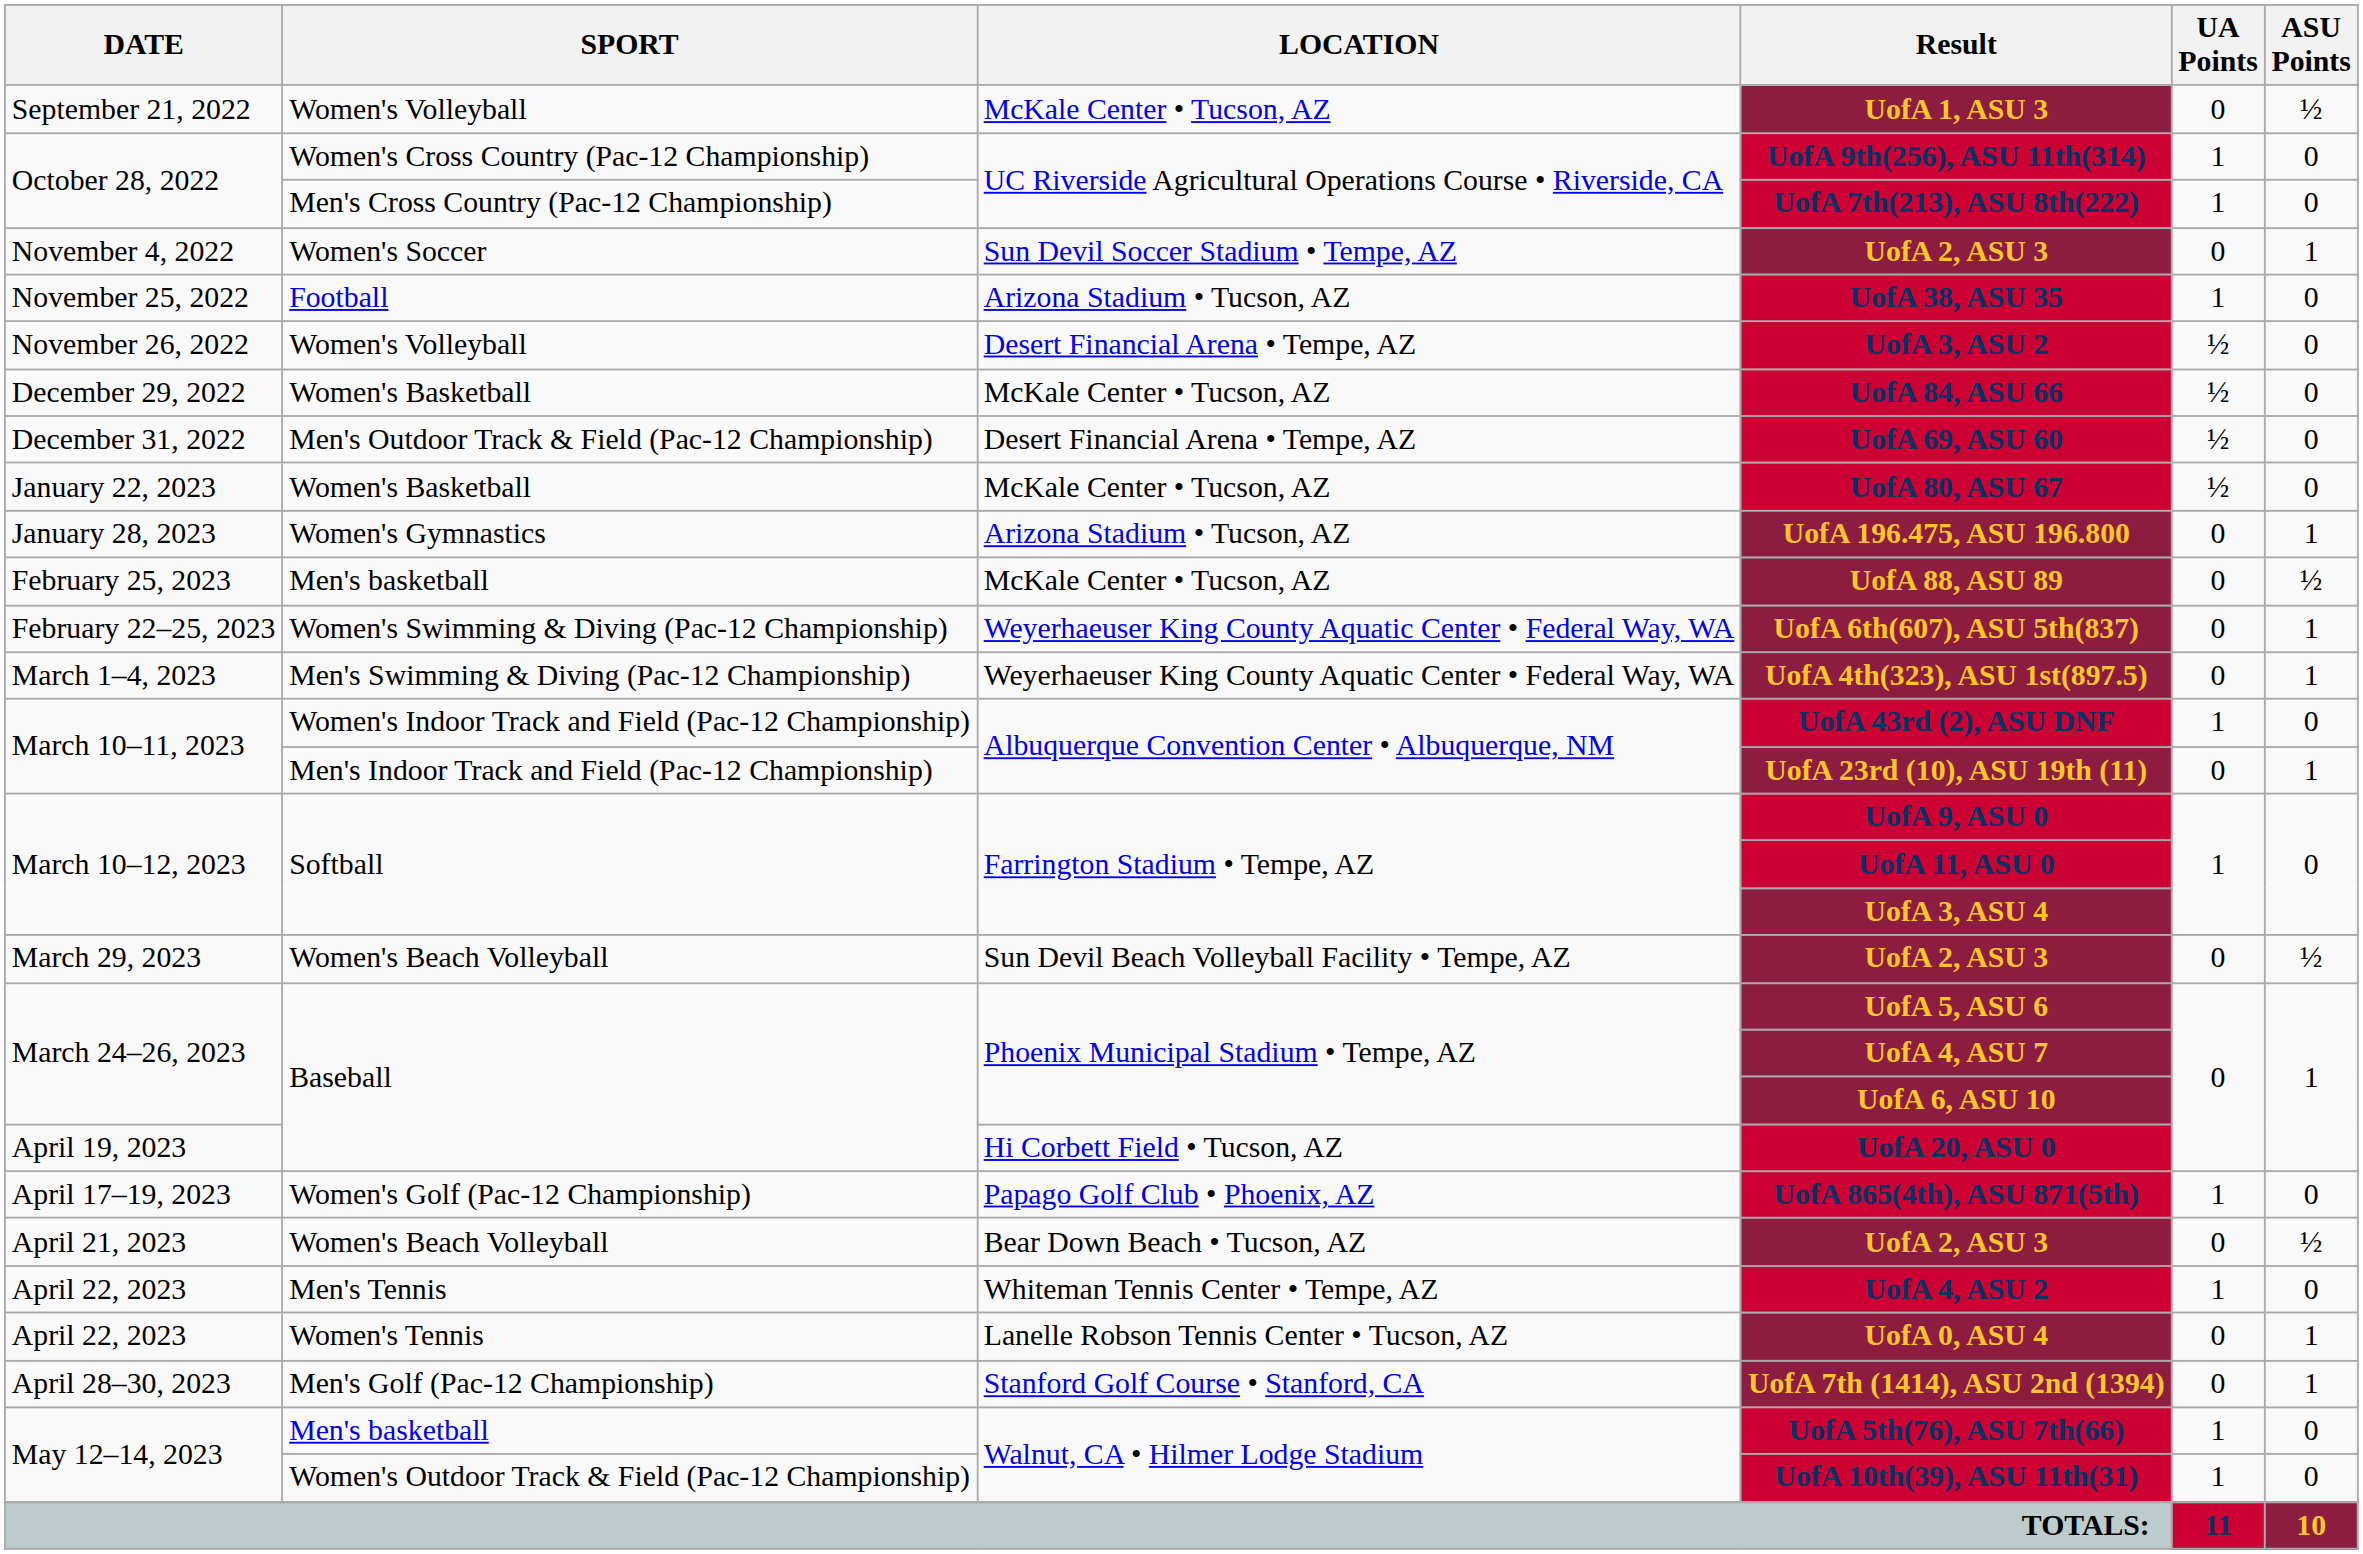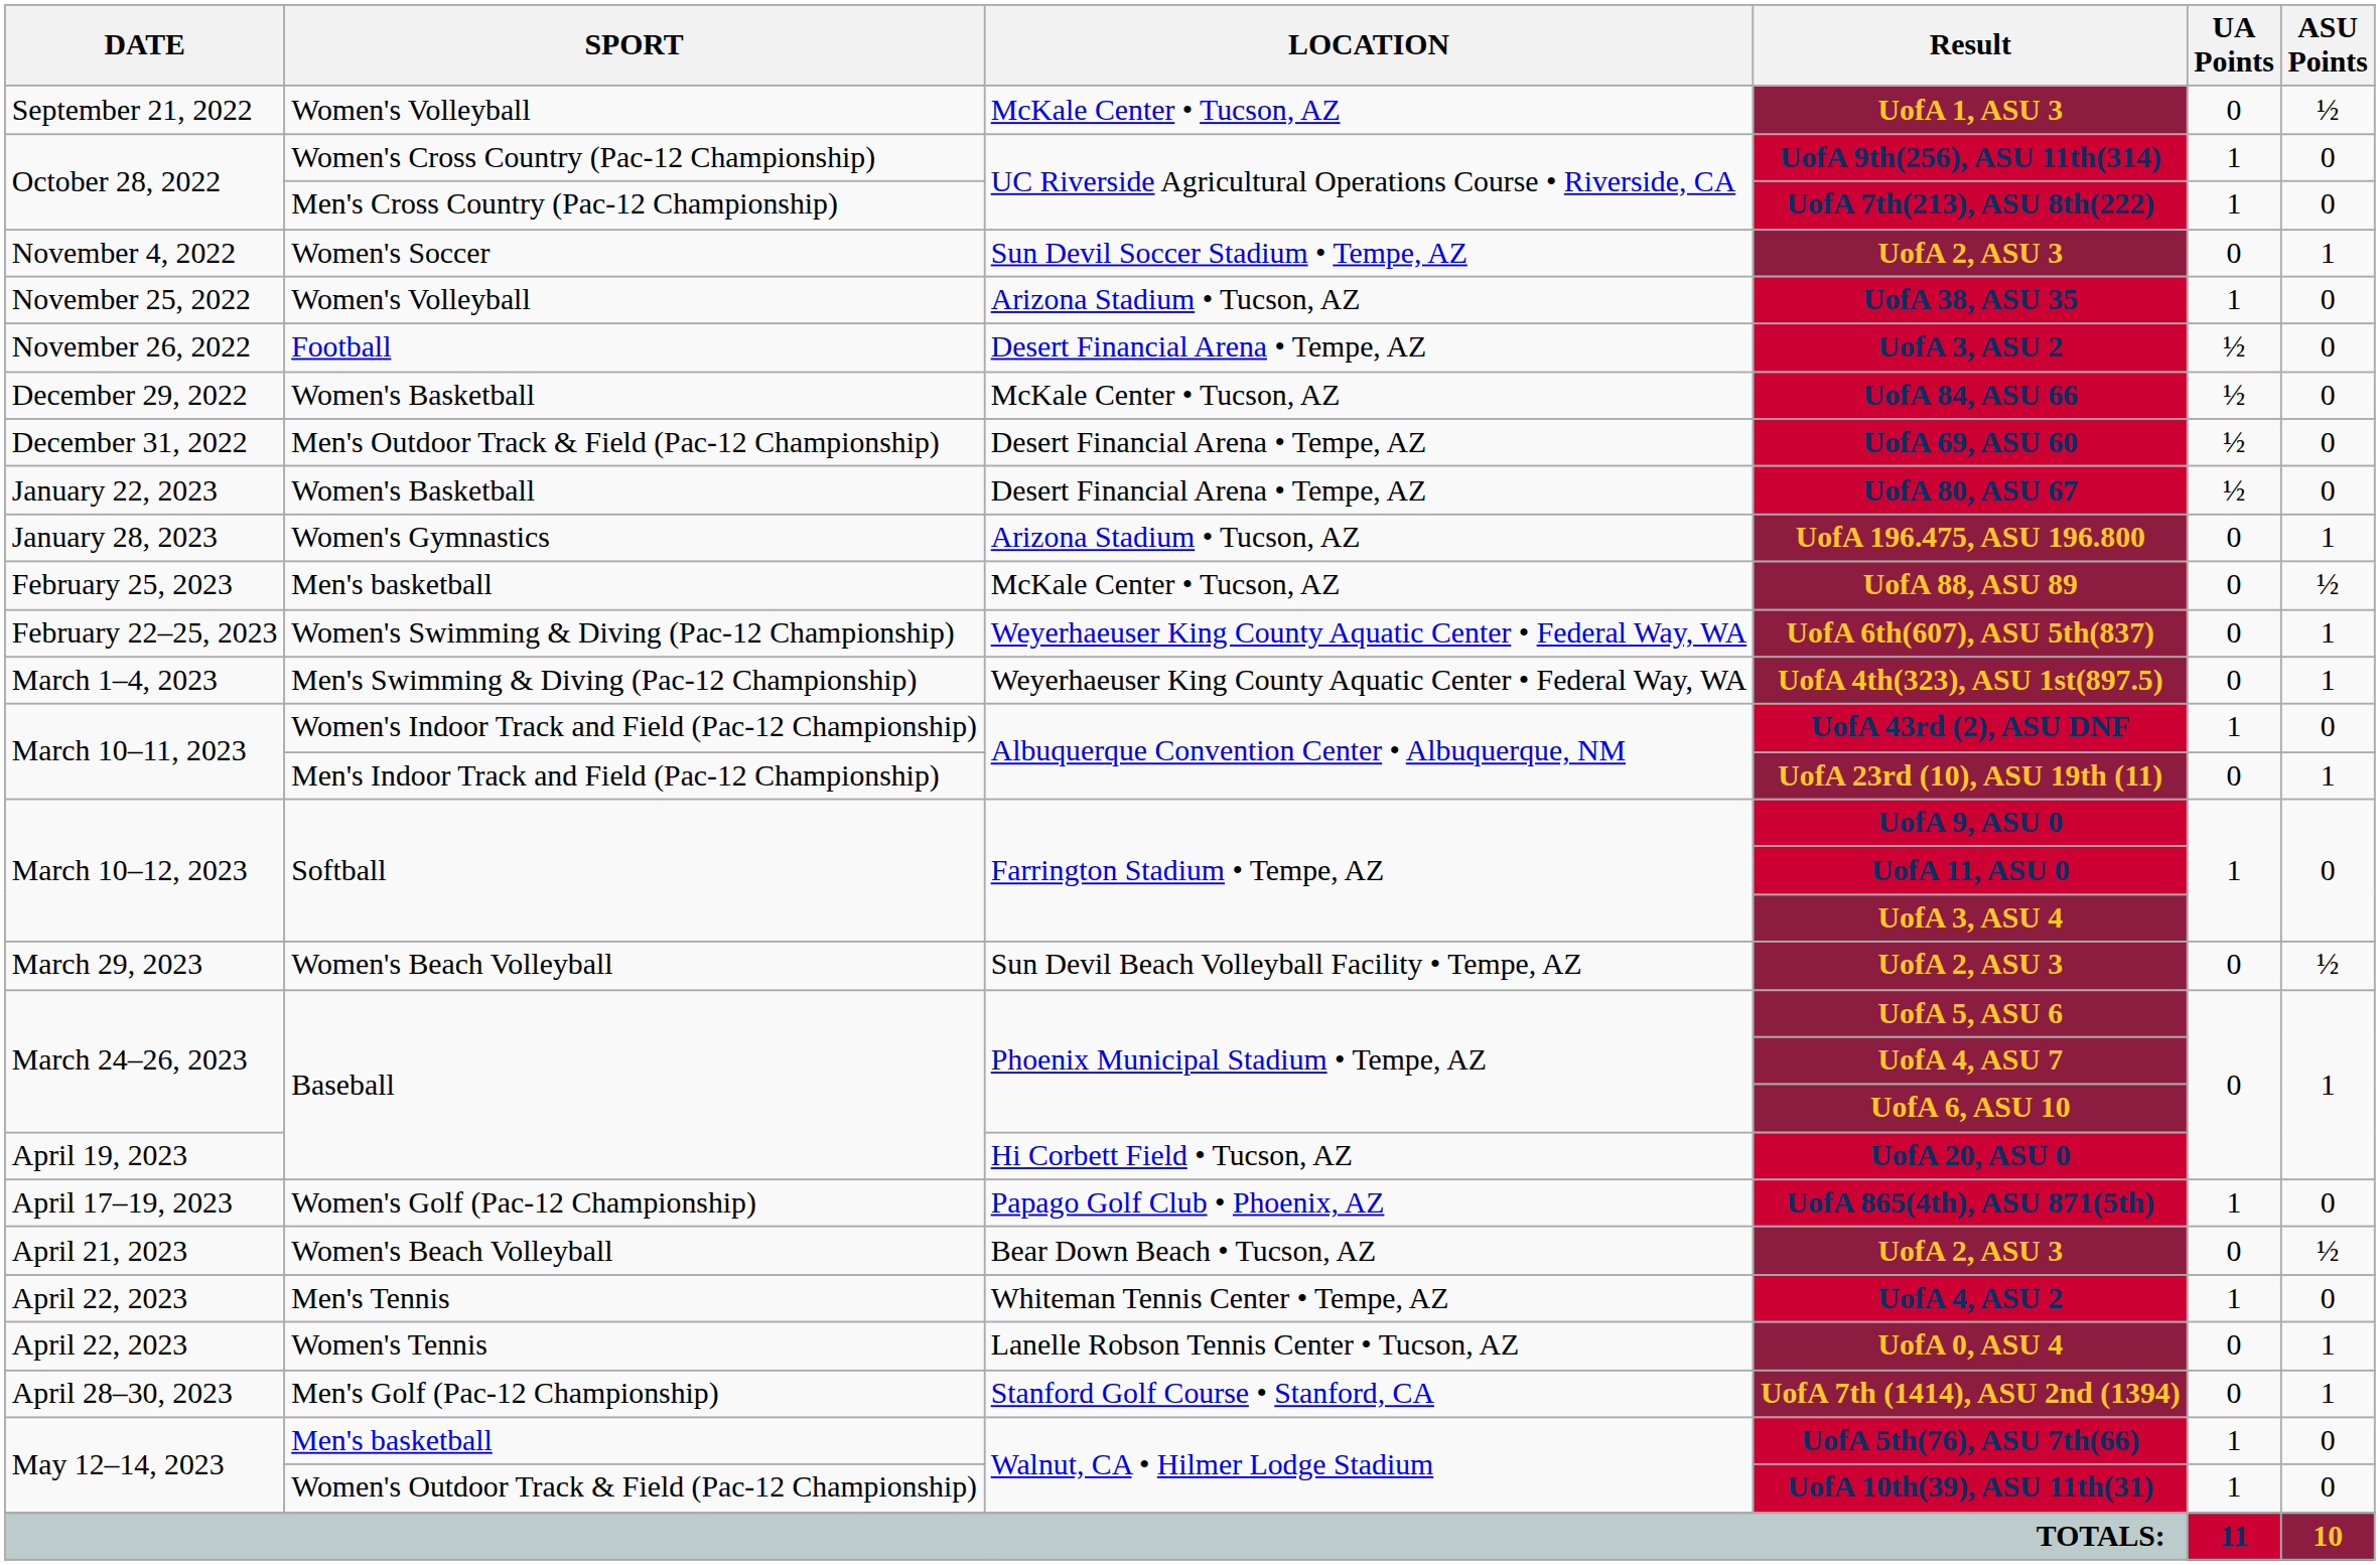UofA 38, ASU 35 | SPORT: Football -> Women's Volleyball
UofA 3, ASU 2 | SPORT: Women's Volleyball -> Football
UofA 80, ASU 67 | LOCATION: McKale Center • Tucson, AZ -> Desert Financial Arena • Tempe, AZ
